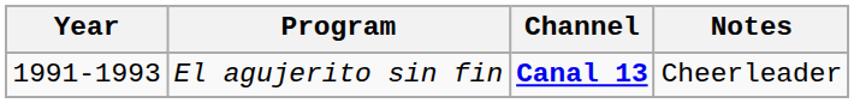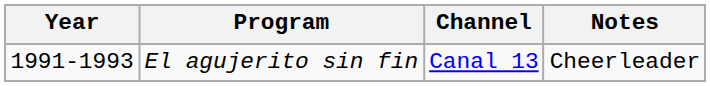El agujerito sin fin | Channel: bold -> normal
